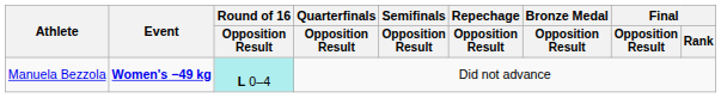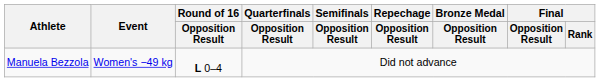Manuela Bezzola | Event: bold -> normal
Manuela Bezzola | Round of 16 / Opposition Result: paleturquoise background -> no background
